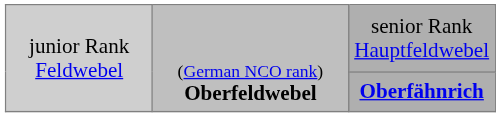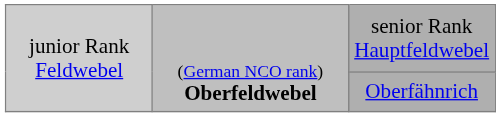row 2 | column 3: bold -> normal
